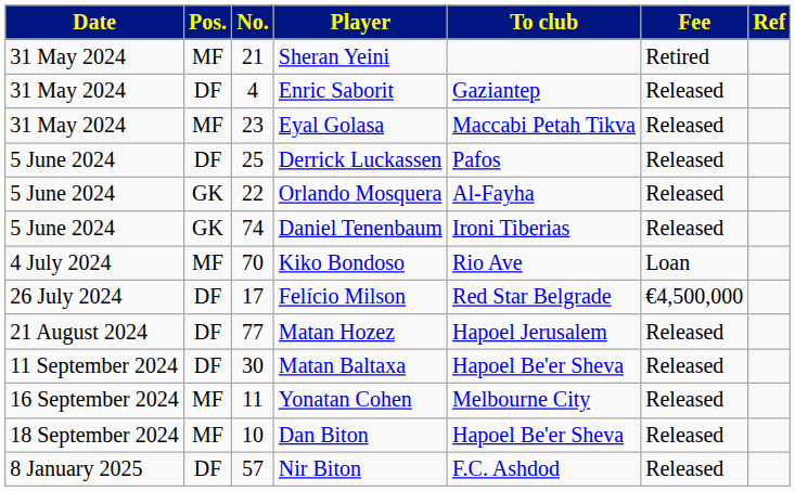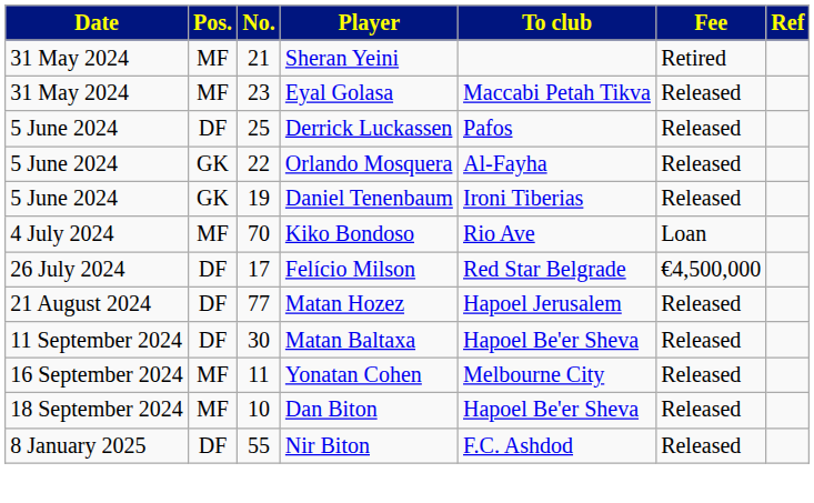- row: 31 May 2024 | DF | 4 | Enric Saborit | Gaziantep | Released
Daniel Tenenbaum | No.: 74 -> 19
Nir Biton | No.: 57 -> 55
